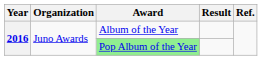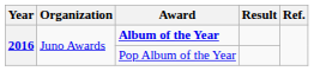Album of the Year | Award: normal -> bold
Pop Album of the Year | Award: lightgreen background -> no background
